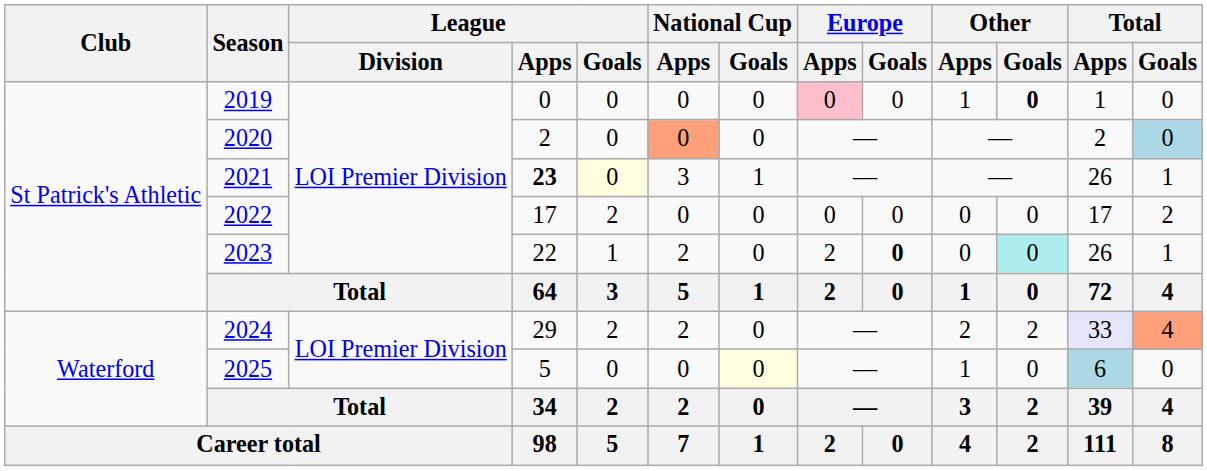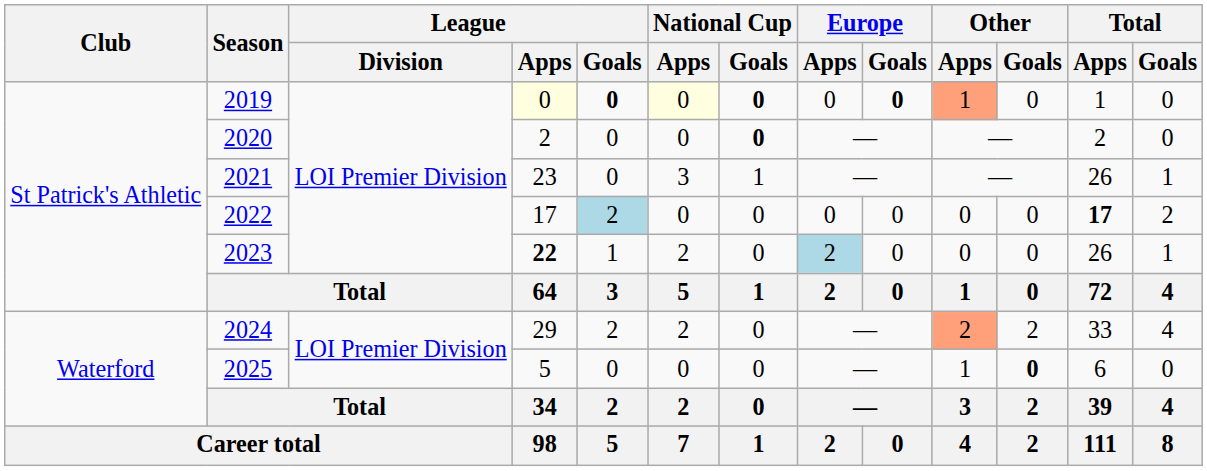2019 | League / Apps: no background -> lightyellow background
2019 | League / Goals: normal -> bold
2019 | National Cup / Apps: no background -> lightyellow background
2019 | National Cup / Goals: normal -> bold
2019 | Europe / Apps: pink background -> no background
2019 | Europe / Goals: normal -> bold
2019 | Other / Apps: no background -> lightsalmon background
2019 | Other / Goals: bold -> normal
2020 | National Cup / Apps: lightsalmon background -> no background
2020 | National Cup / Goals: normal -> bold
2020 | Total / Goals: lightblue background -> no background
2021 | League / Apps: bold -> normal
2021 | League / Goals: lightyellow background -> no background
2022 | League / Goals: no background -> lightblue background
2022 | Total / Apps: normal -> bold
2023 | League / Apps: normal -> bold
2023 | Europe / Apps: no background -> lightblue background
2023 | Europe / Goals: bold -> normal
2023 | Other / Goals: paleturquoise background -> no background
2024 | Other / Apps: no background -> lightsalmon background
2024 | Total / Apps: lavender background -> no background
2024 | Total / Goals: lightsalmon background -> no background
2025 | National Cup / Goals: lightyellow background -> no background
2025 | Other / Goals: normal -> bold
2025 | Total / Apps: lightblue background -> no background
